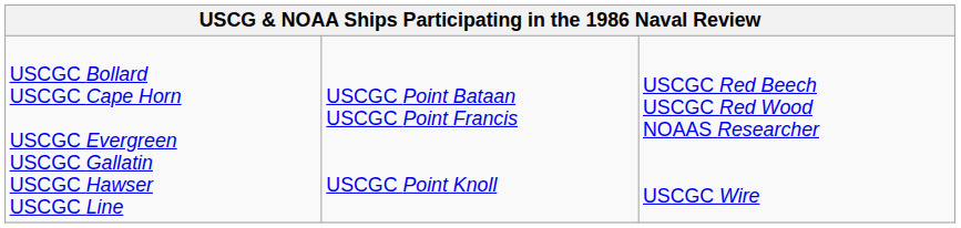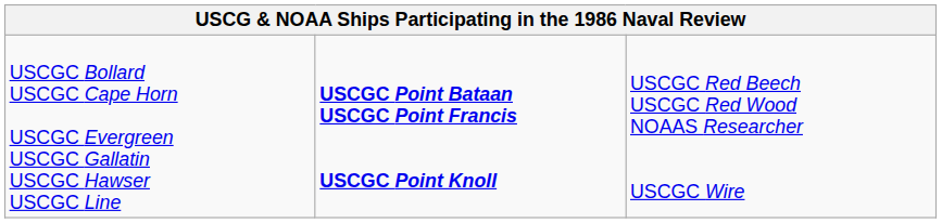row 2 | column 2: normal -> bold
